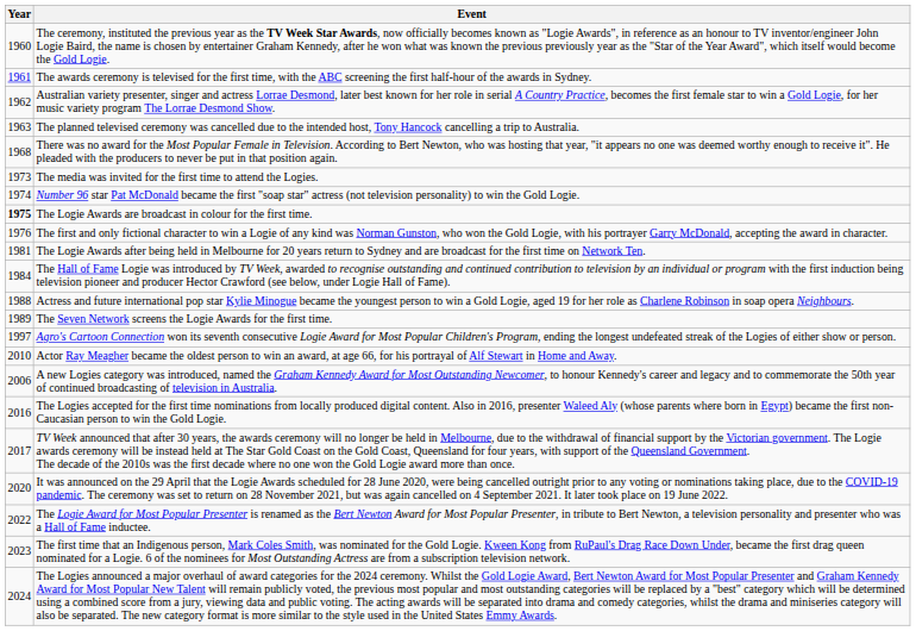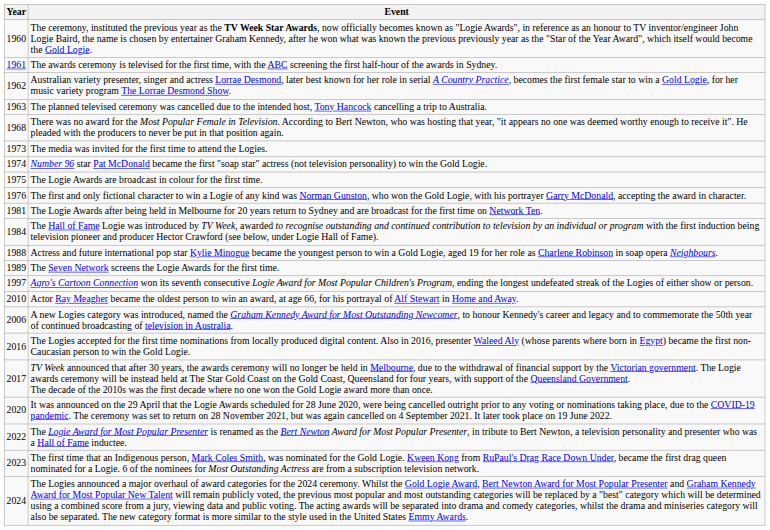The Logie Awards are broadcast in colour for the first time. | Year: bold -> normal
